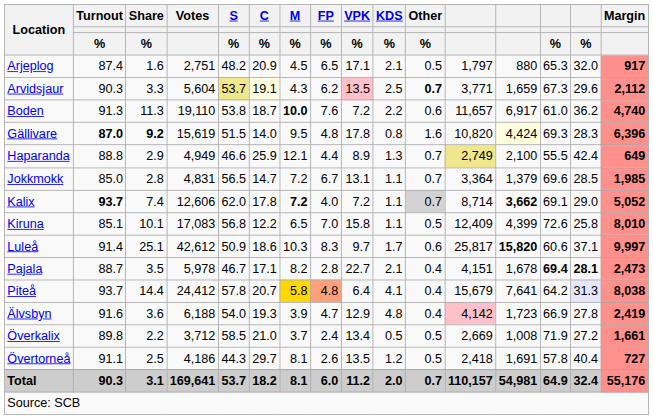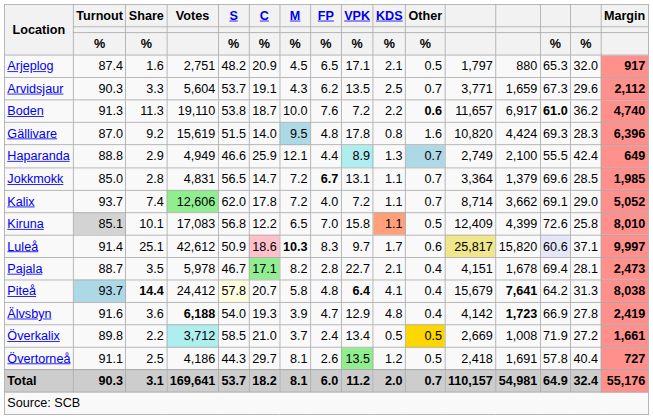Arvidsjaur | S / %: khaki background -> no background
Arvidsjaur | C / %: lightyellow background -> no background
Arvidsjaur | VPK / %: pink background -> no background
Arvidsjaur | Other / %: bold -> normal
Boden | M / %: bold -> normal
Boden | Other / %: normal -> bold
Boden | column 14: normal -> bold
Gällivare | Turnout / %: bold -> normal
Gällivare | Share / %: bold -> normal
Gällivare | M / %: no background -> lightblue background
Gällivare | column 13: lightyellow background -> no background
Haparanda | VPK / %: no background -> paleturquoise background
Haparanda | Other / %: no background -> lightblue background
Haparanda | column 12: khaki background -> no background
Jokkmokk | FP / %: normal -> bold
Kalix | Turnout / %: bold -> normal
Kalix | Votes: no background -> lightgreen background
Kalix | M / %: bold -> normal
Kalix | Other / %: lightgrey background -> no background
Kalix | column 13: bold -> normal
Kiruna | Turnout / %: no background -> lightgrey background
Kiruna | KDS / %: no background -> lightsalmon background
Luleå | C / %: no background -> pink background
Luleå | M / %: normal -> bold
Luleå | column 12: no background -> khaki background
Luleå | column 13: bold -> normal
Luleå | column 14: no background -> lavender background
Pajala | C / %: no background -> lightgreen background
Pajala | column 14: bold -> normal
Pajala | column 15: bold -> normal
Piteå | Turnout / %: no background -> lightblue background
Piteå | Share / %: normal -> bold
Piteå | S / %: no background -> lightyellow background
Piteå | M / %: gold background -> no background
Piteå | FP / %: lightsalmon background -> no background
Piteå | VPK / %: normal -> bold
Piteå | column 13: normal -> bold
Piteå | column 15: lavender background -> no background
Älvsbyn | Votes: normal -> bold
Älvsbyn | column 12: pink background -> no background
Älvsbyn | column 13: normal -> bold
Överkalix | Votes: no background -> paleturquoise background
Överkalix | Other / %: no background -> gold background
Övertorneå | VPK / %: no background -> lightgreen background
